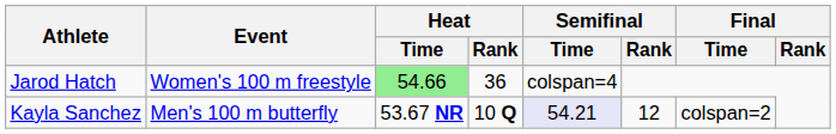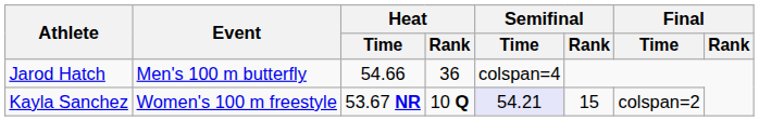Jarod Hatch | Event: Women's 100 m freestyle -> Men's 100 m butterfly
Jarod Hatch | Heat / Time: lightgreen background -> no background
Kayla Sanchez | Event: Men's 100 m butterfly -> Women's 100 m freestyle
Kayla Sanchez | Semifinal / Rank: 12 -> 15
